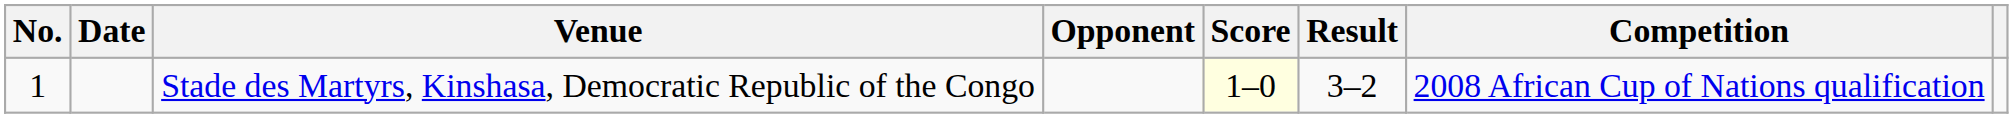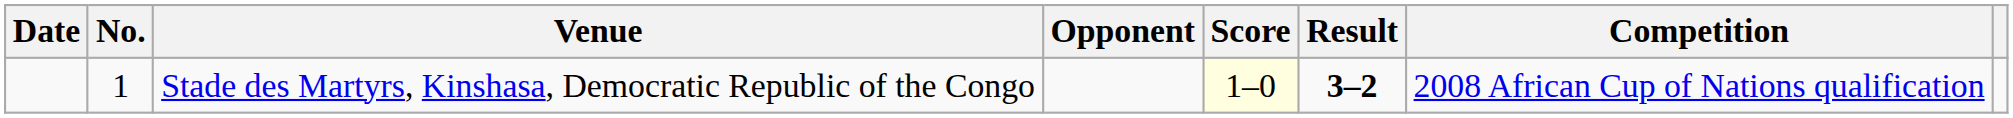columns swapped: No. <-> Date
row 2 | Result: normal -> bold
